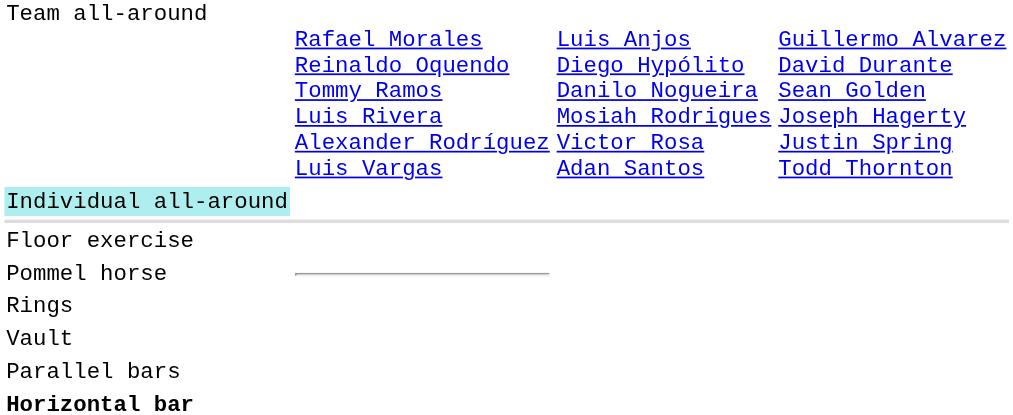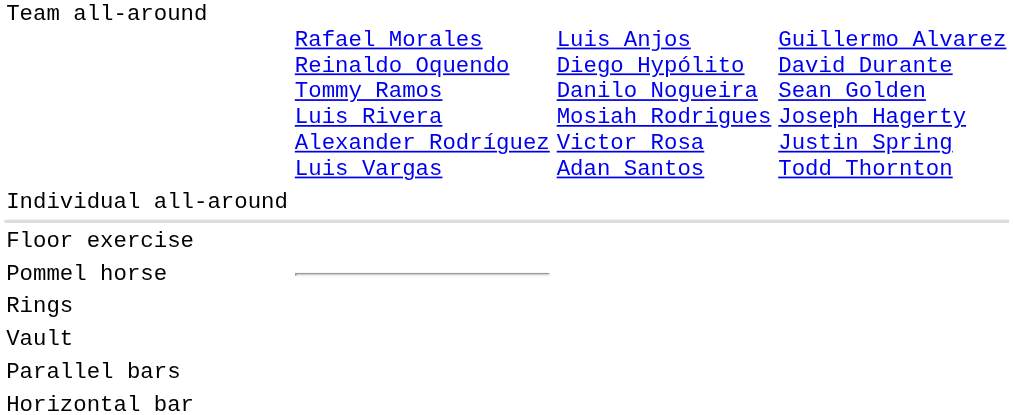Individual all-around | column 1: paleturquoise background -> no background
Horizontal bar | column 1: bold -> normal
